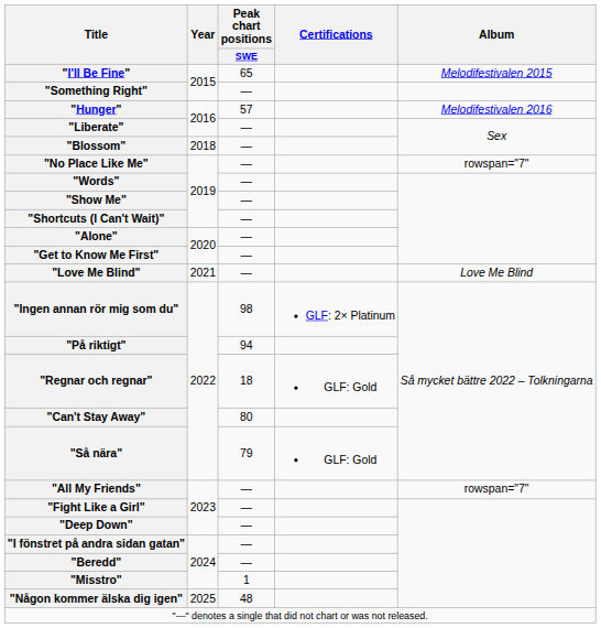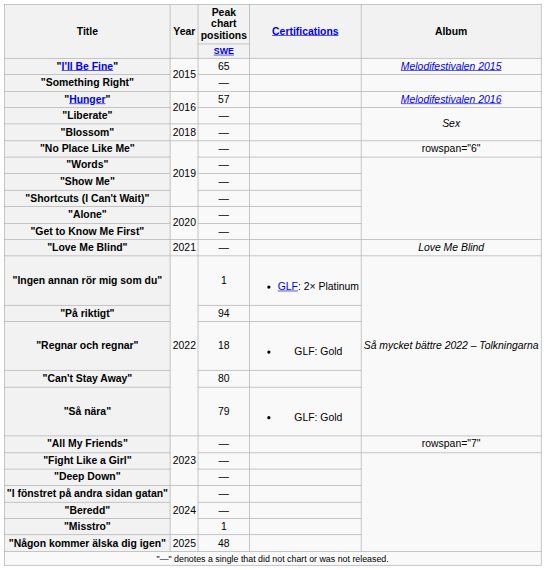"No Place Like Me" | Album: rowspan="7" -> rowspan="6"
"Ingen annan rör mig som du" | Peak chart positions / SWE: 98 -> 1
